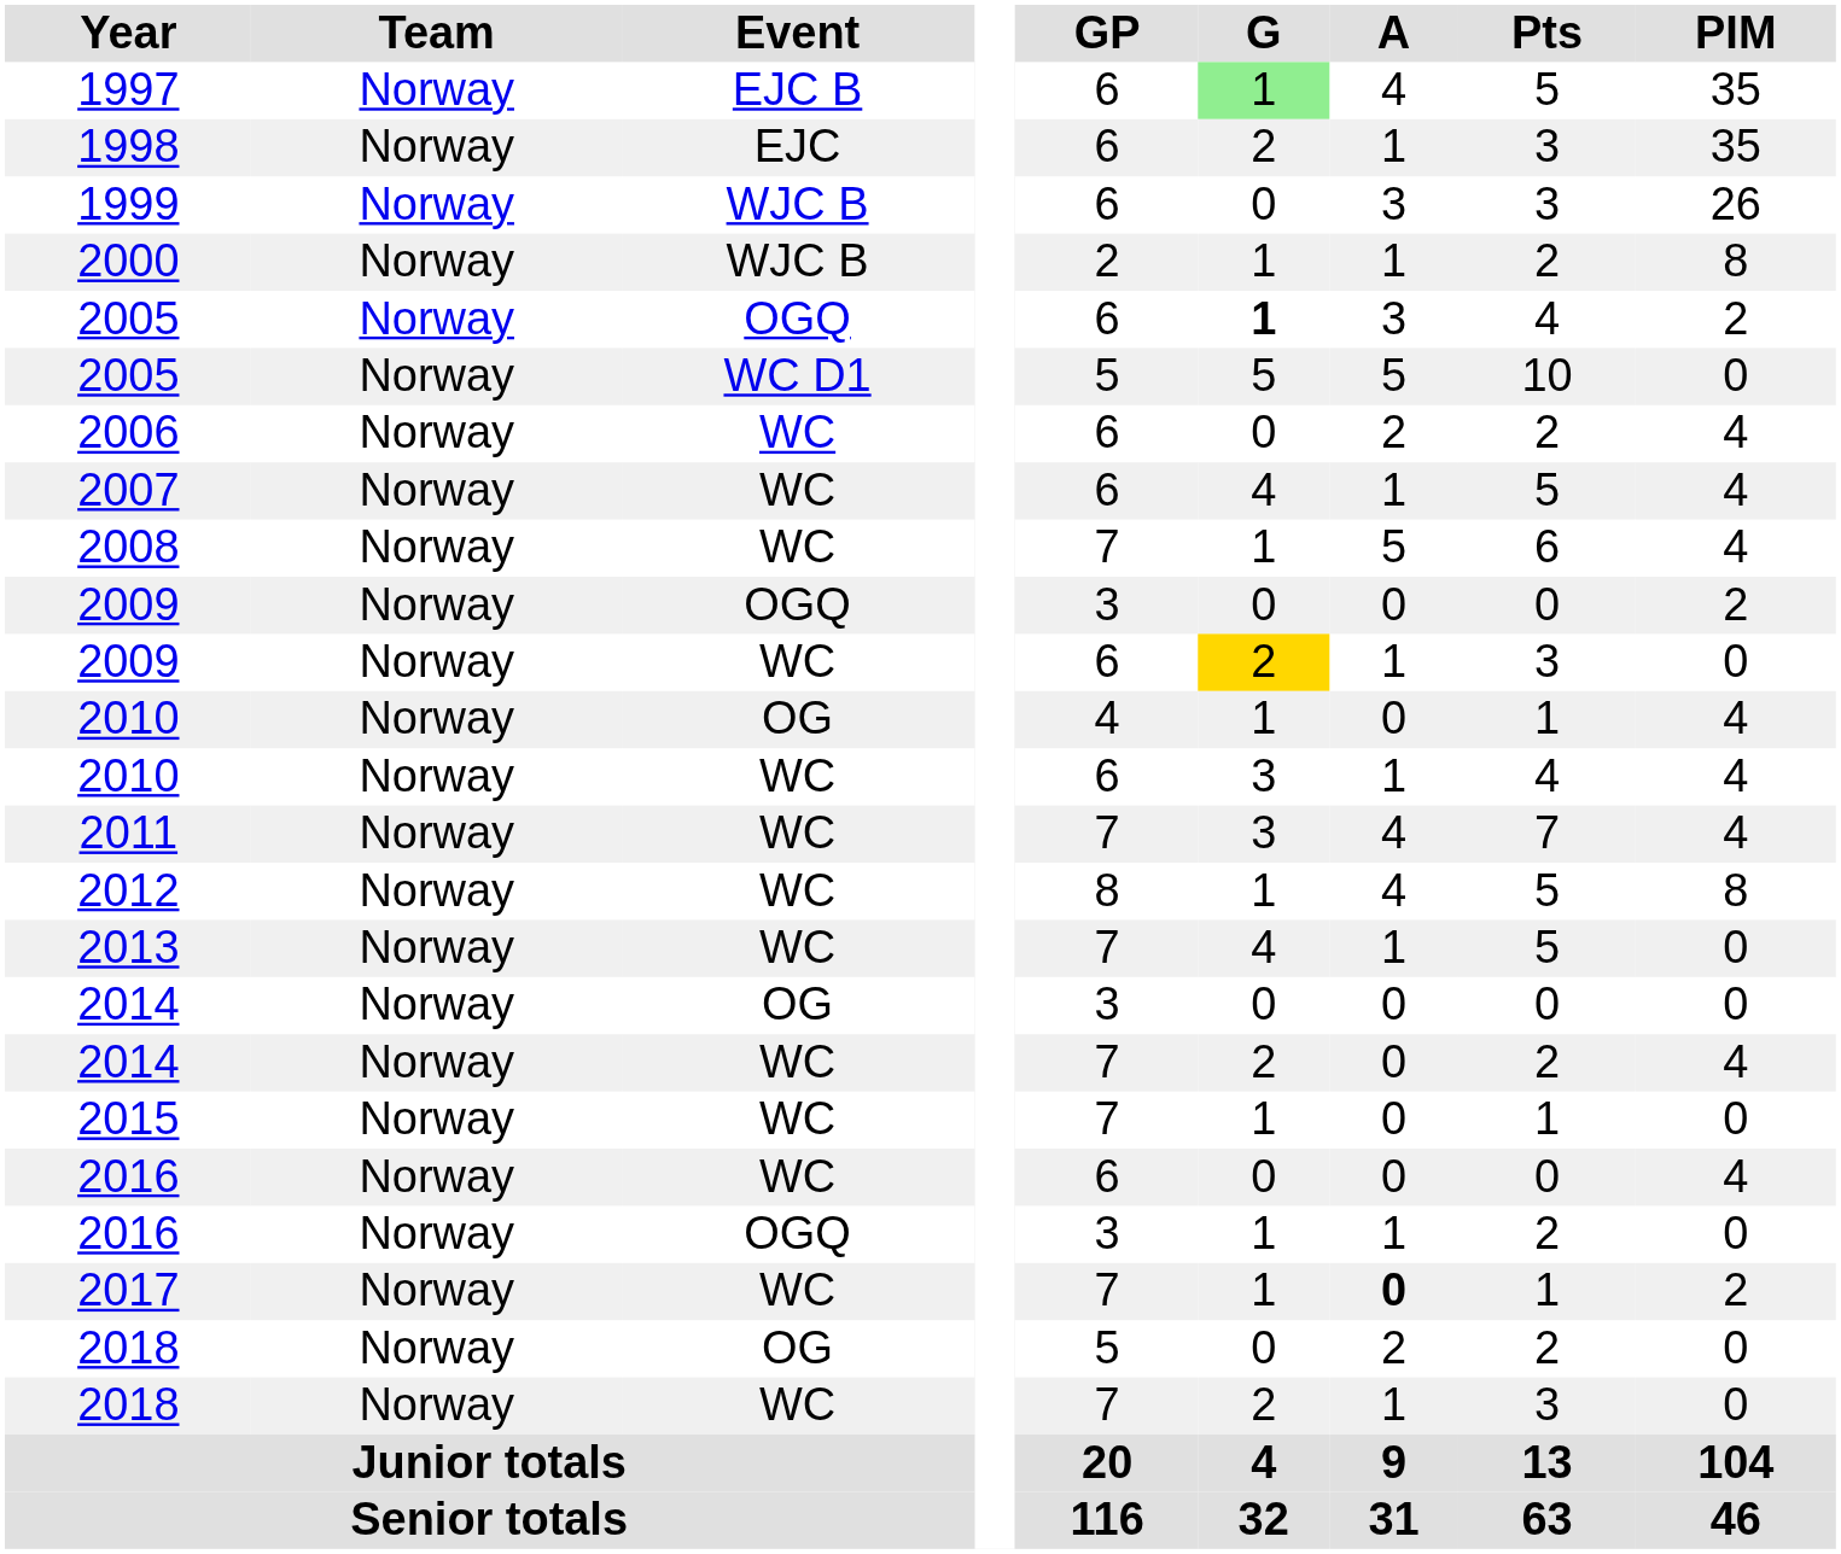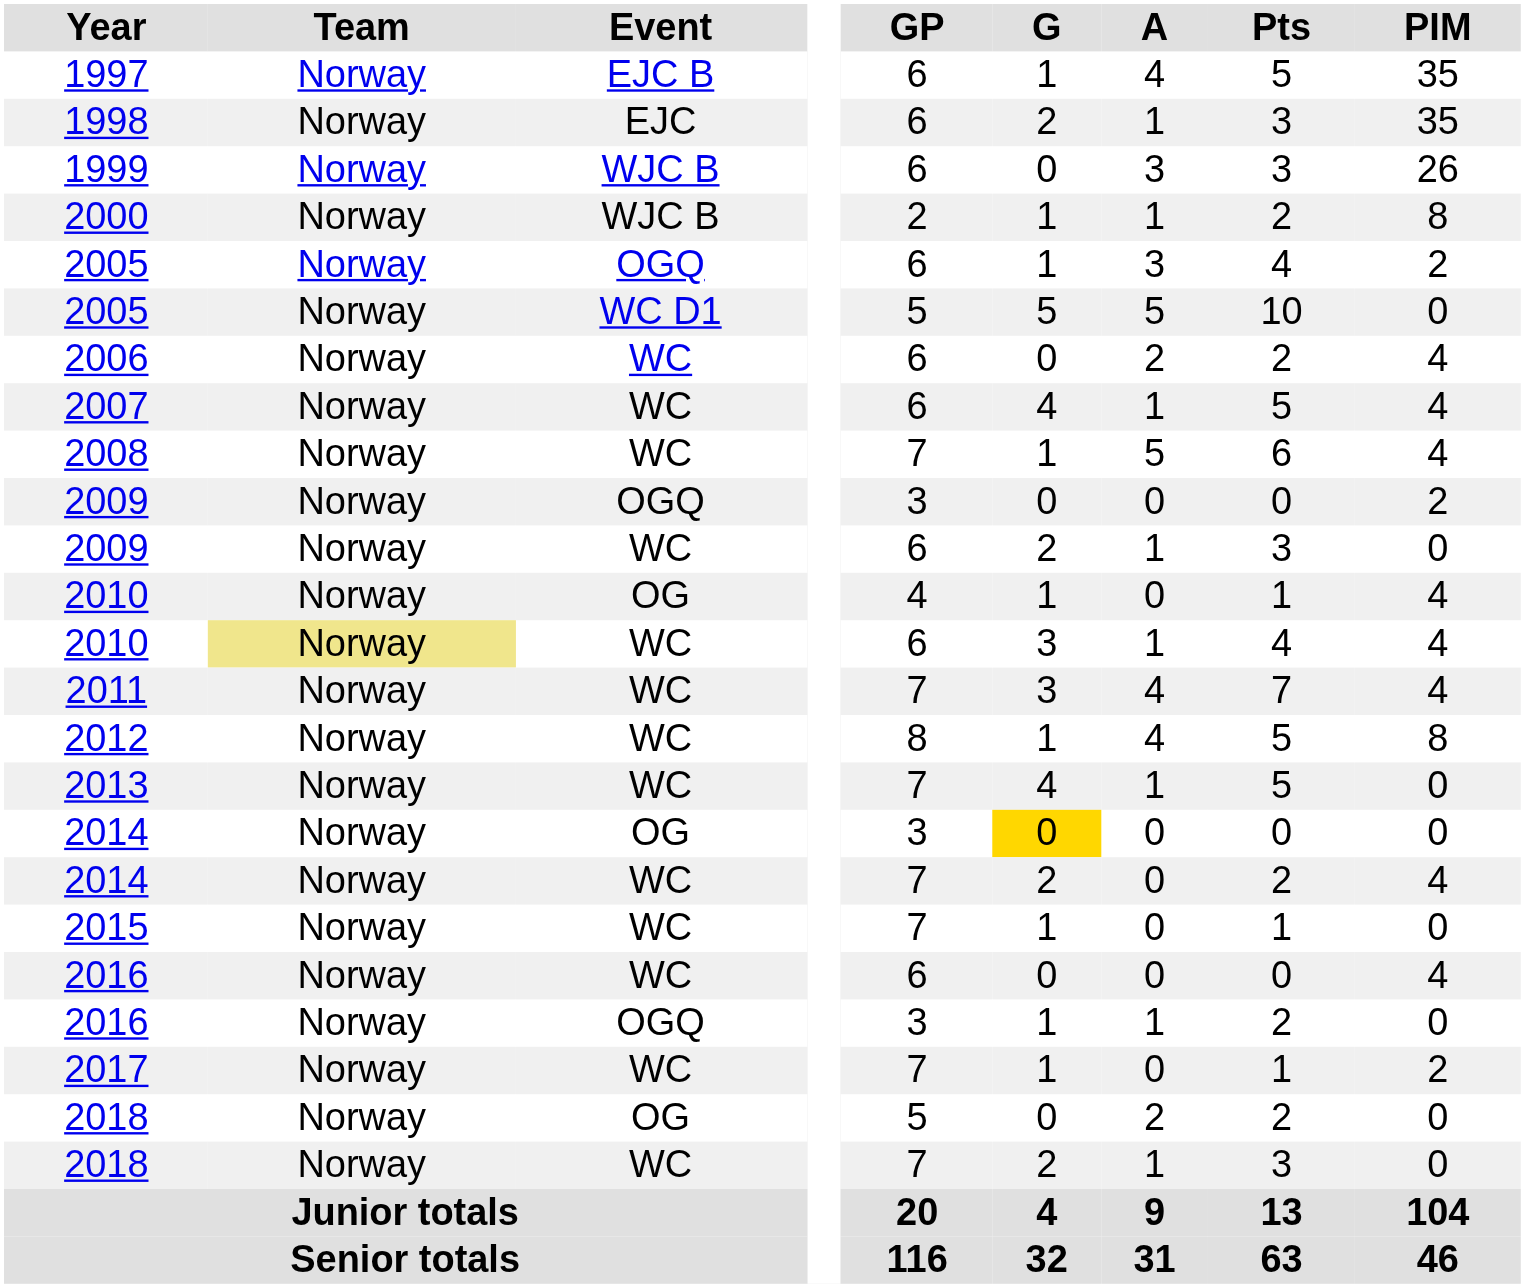1997 | G: lightgreen background -> no background
2005 / OGQ | G: bold -> normal
2009 / WC | G: gold background -> no background
2010 / WC | Team: no background -> khaki background
2014 / OG | G: no background -> gold background
2017 | A: bold -> normal
